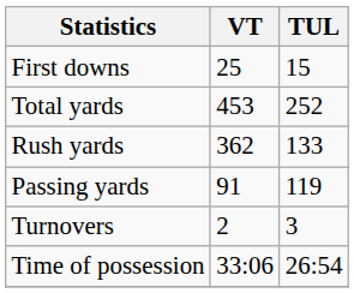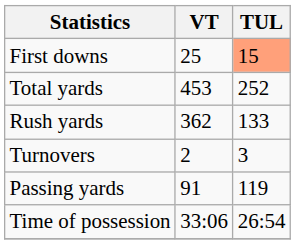First downs | TUL: no background -> lightsalmon background
rows swapped: Passing yards <-> Turnovers
